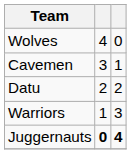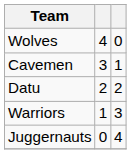Juggernauts | column 2: bold -> normal
Juggernauts | column 3: bold -> normal
